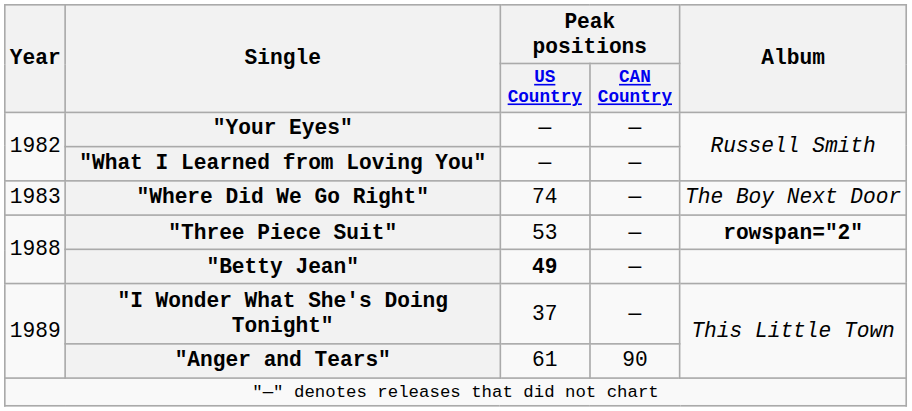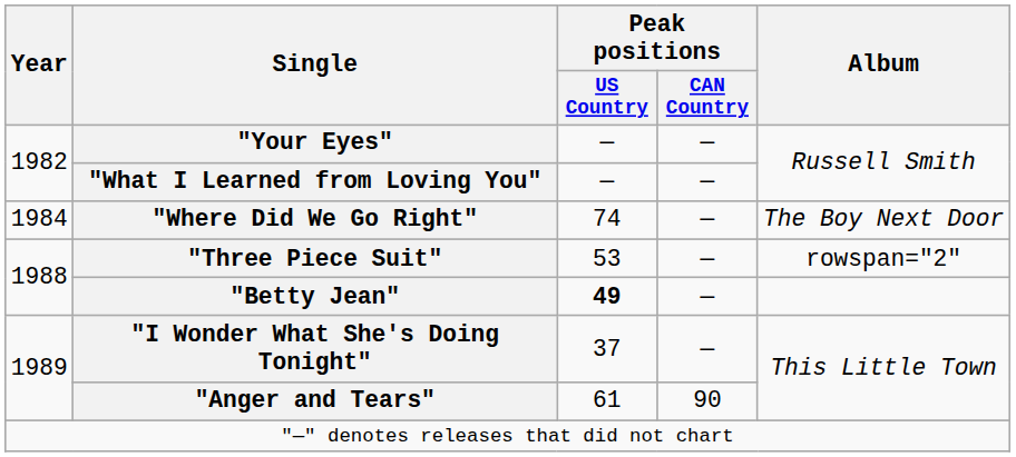"Where Did We Go Right" | Year: 1983 -> 1984
"Three Piece Suit" | Album: bold -> normal
